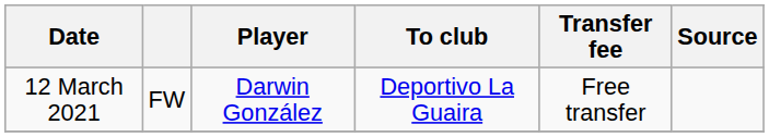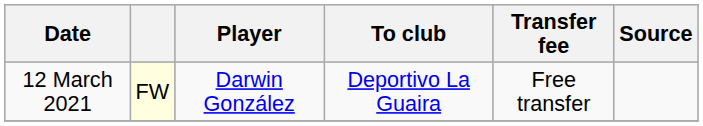12 March 2021 | column 2: no background -> lightyellow background
